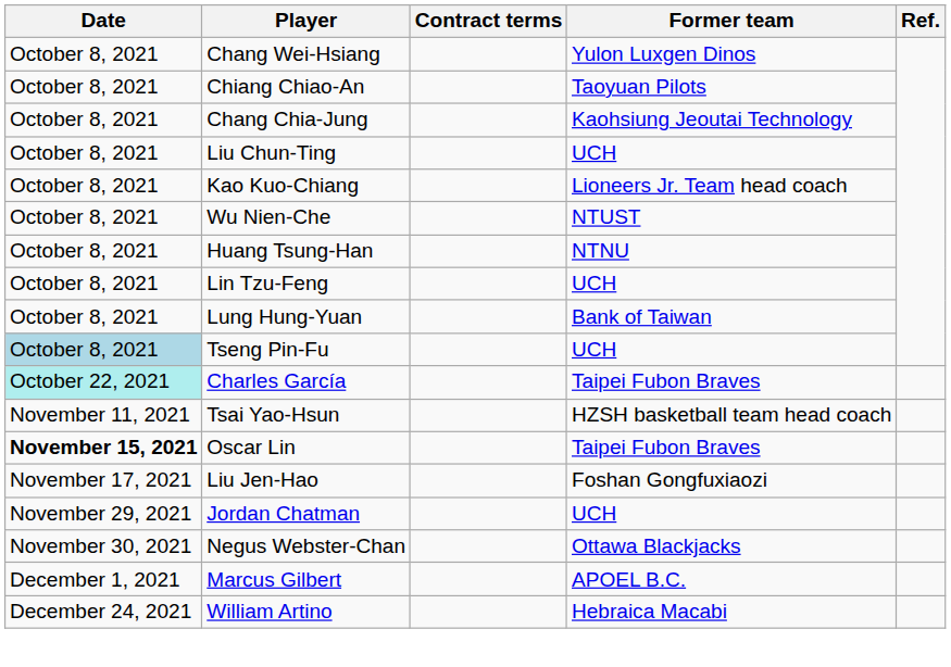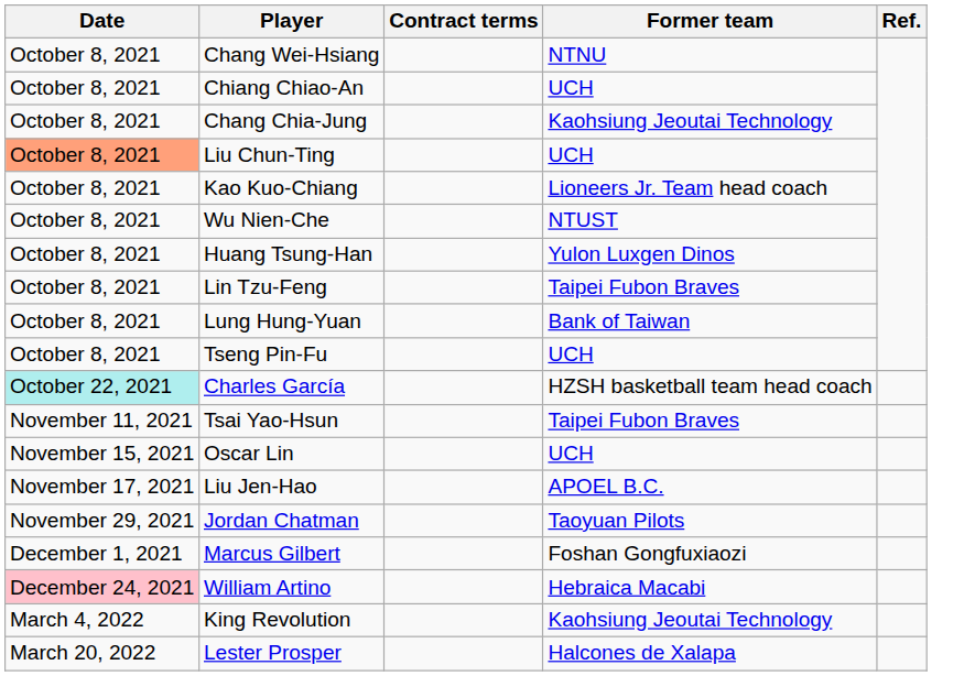Chang Wei-Hsiang | Former team: Yulon Luxgen Dinos -> NTNU
Chiang Chiao-An | Former team: Taoyuan Pilots -> UCH
Liu Chun-Ting | Date: no background -> lightsalmon background
Huang Tsung-Han | Former team: NTNU -> Yulon Luxgen Dinos
Lin Tzu-Feng | Former team: UCH -> Taipei Fubon Braves
Tseng Pin-Fu | Date: lightblue background -> no background
Charles García | Former team: Taipei Fubon Braves -> HZSH basketball team head coach
Tsai Yao-Hsun | Former team: HZSH basketball team head coach -> Taipei Fubon Braves
Oscar Lin | Date: bold -> normal
Oscar Lin | Former team: Taipei Fubon Braves -> UCH
Liu Jen-Hao | Former team: Foshan Gongfuxiaozi -> APOEL B.C.
Jordan Chatman | Former team: UCH -> Taoyuan Pilots
- row: November 30, 2021 | Negus Webster-Chan | Ottawa Blackjacks
Marcus Gilbert | Former team: APOEL B.C. -> Foshan Gongfuxiaozi
William Artino | Date: no background -> pink background
+ row: March 4, 2022 | King Revolution | Kaohsiung Jeoutai Technology
+ row: March 20, 2022 | Lester Prosper | Halcones de Xalapa
